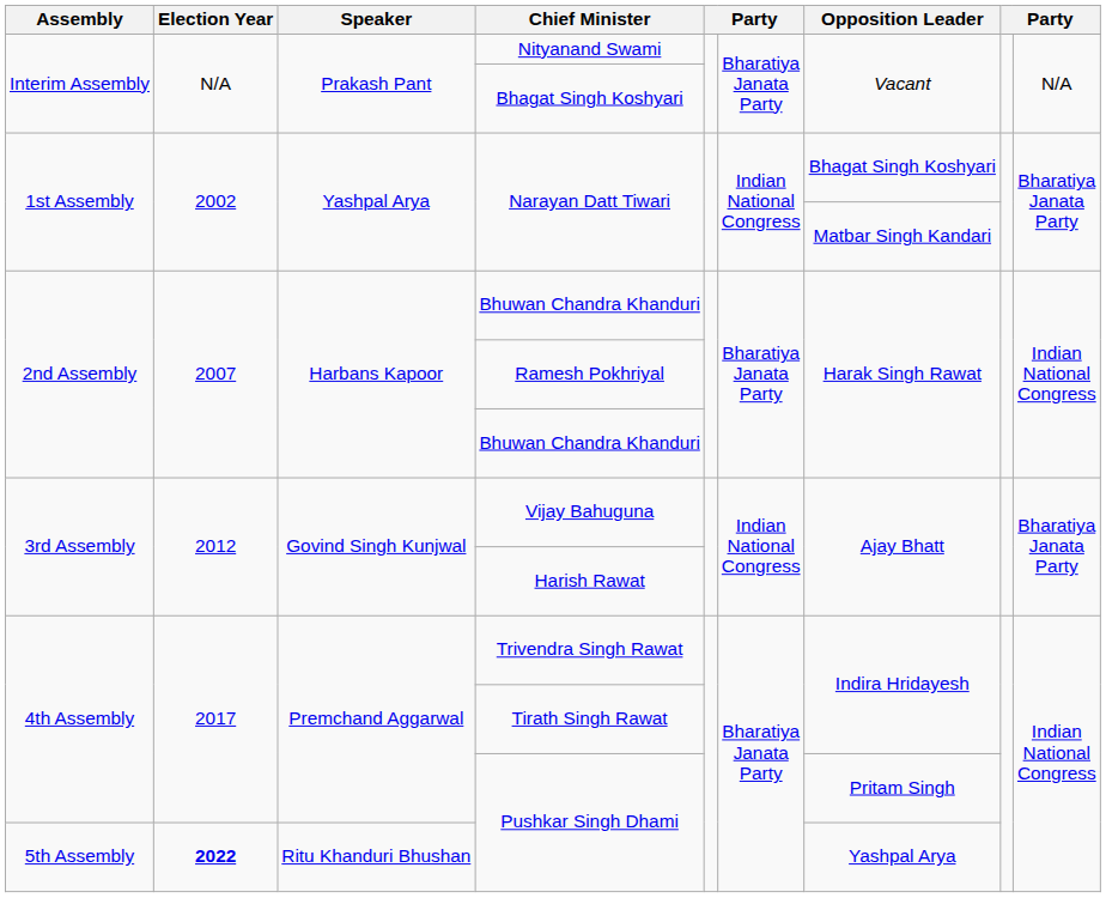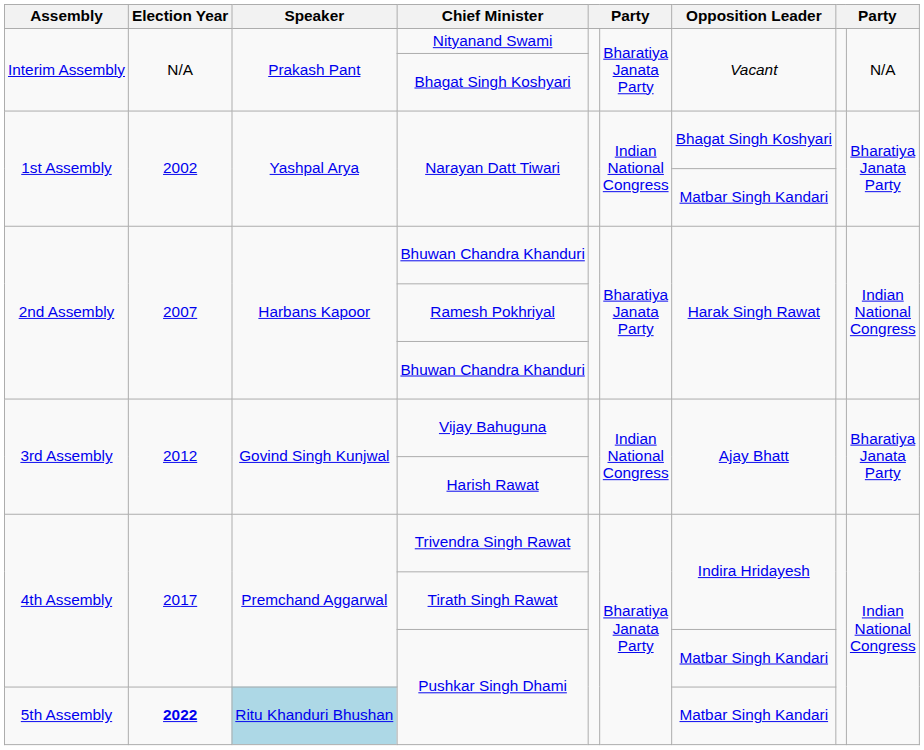4th Assembly / Pushkar Singh Dhami | Opposition Leader: Pritam Singh -> Matbar Singh Kandari
5th Assembly / Pushkar Singh Dhami | Speaker: no background -> lightblue background
5th Assembly / Pushkar Singh Dhami | Opposition Leader: Yashpal Arya -> Matbar Singh Kandari
